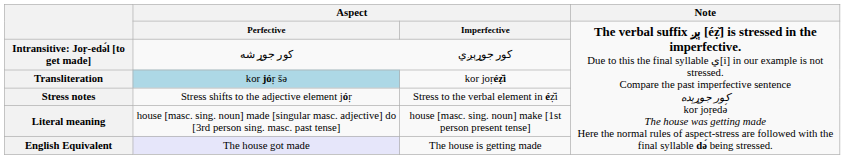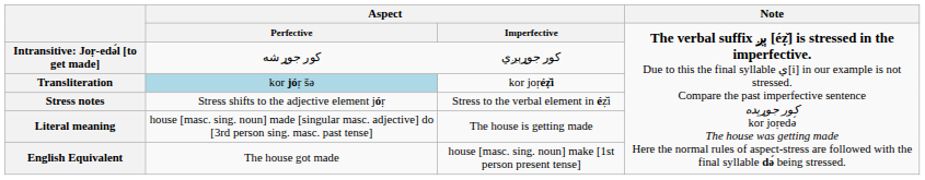Literal meaning | column 3: house [masc. sing. noun] make [1st person present tense] -> The house is getting made
English Equivalent | column 2: lavender background -> no background
English Equivalent | column 3: The house is getting made -> house [masc. sing. noun] make [1st person present tense]
